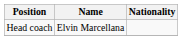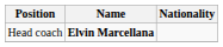Head coach | Name: normal -> bold
